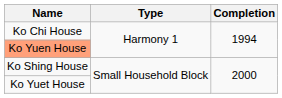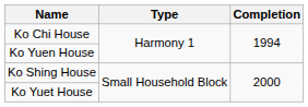Ko Yuen House | Name: lightsalmon background -> no background
